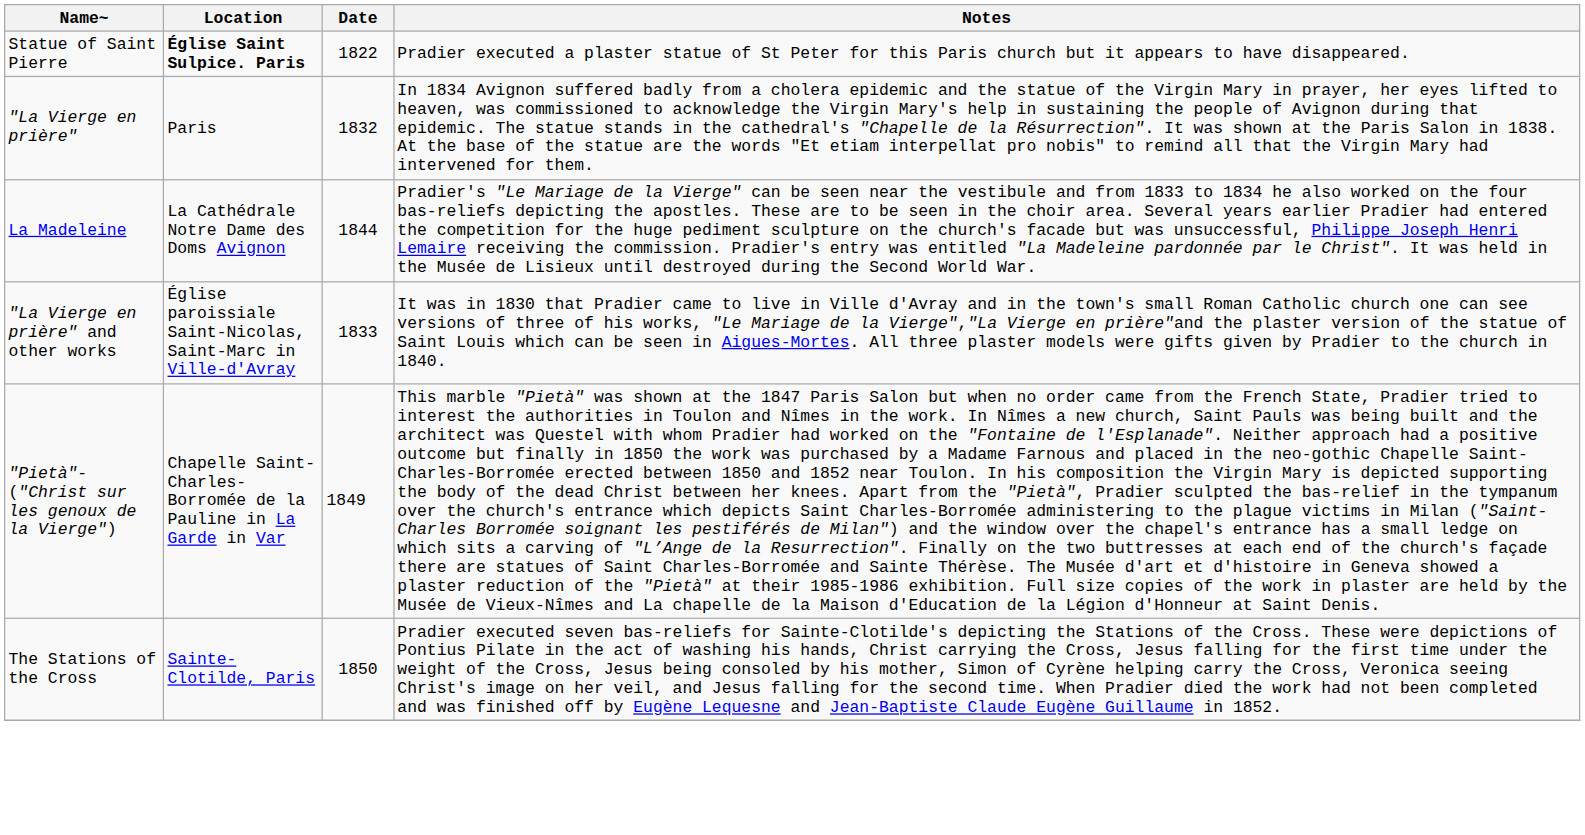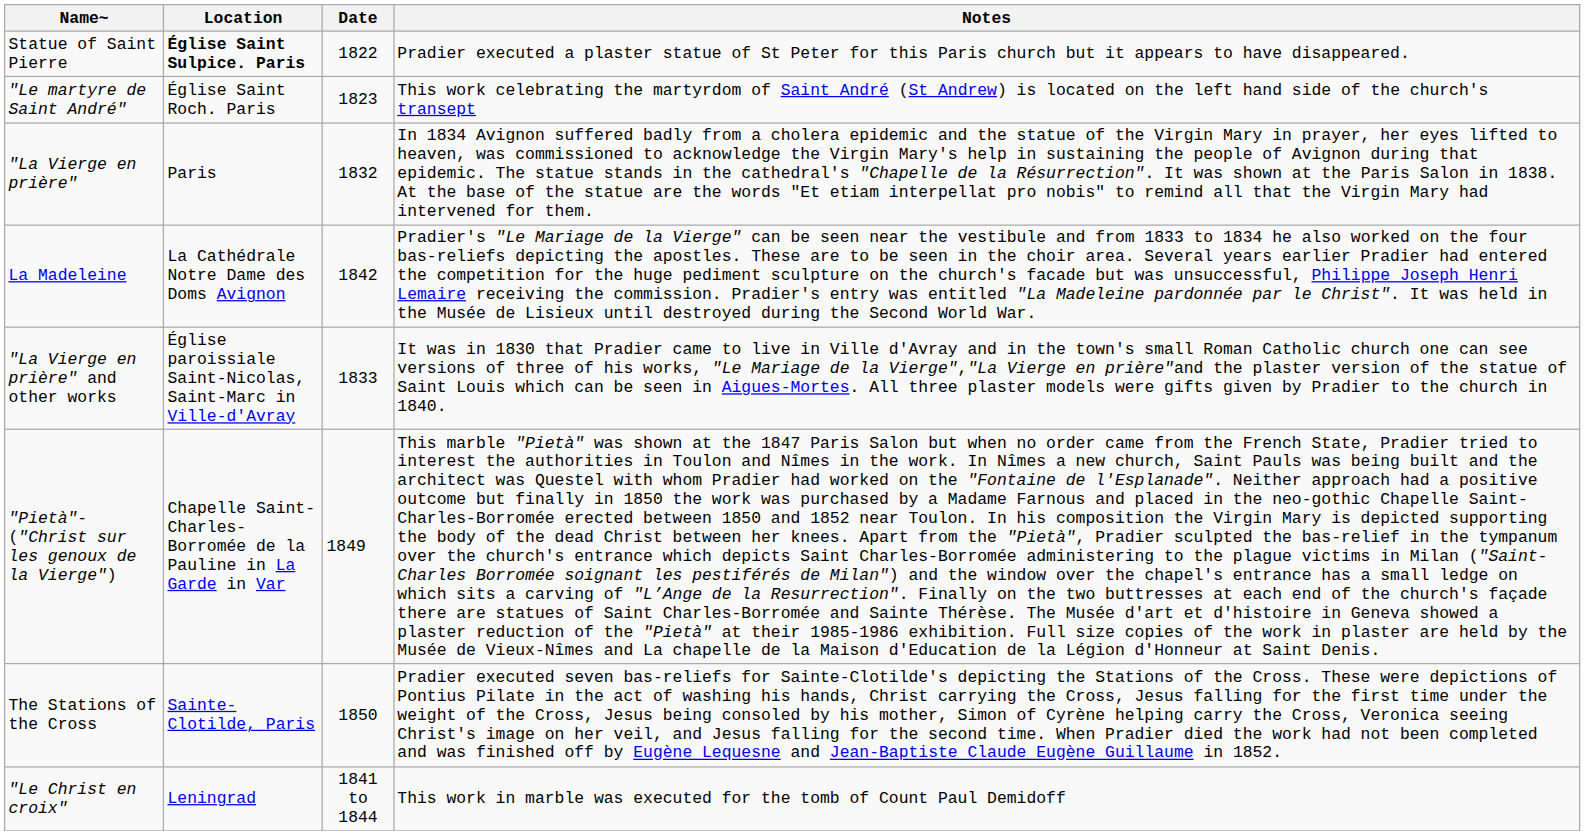+ row: "Le martyre de Saint André" | Église Saint Roch. Paris | 1823 | This work celebrating the martyrdom of Saint André (St Andrew) is located on the left hand side of the church's transept
La Madeleine | Date: 1844 -> 1842
+ row: "Le Christ en croix" | Leningrad | 1841 to 1844 | This work in marble was executed for the tomb of Count Paul Demidoff
